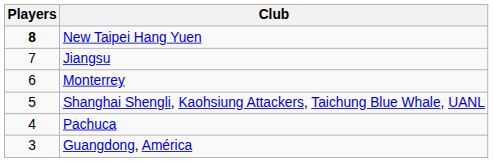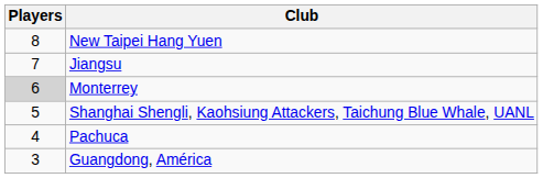New Taipei Hang Yuen | Players: bold -> normal
Monterrey | Players: no background -> lightgrey background
